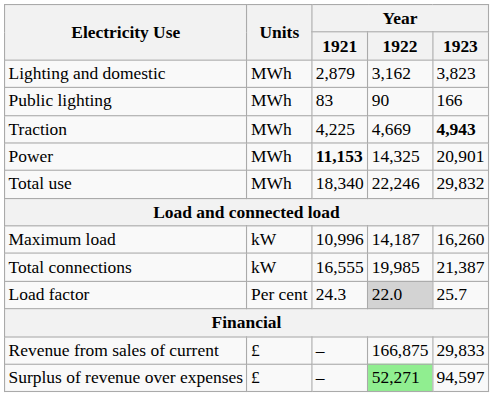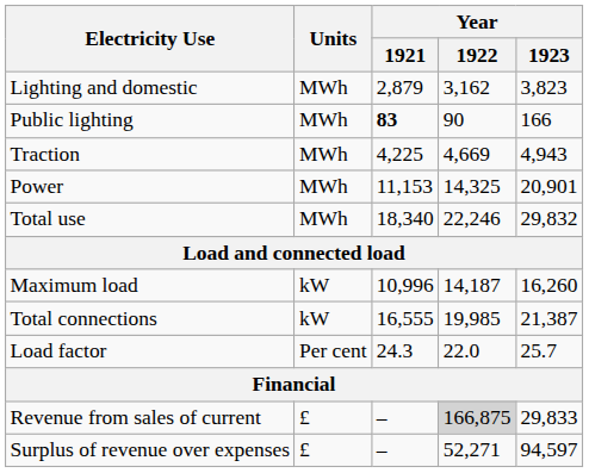Public lighting | Year / 1921: normal -> bold
Traction | Year / 1923: bold -> normal
Power | Year / 1921: bold -> normal
Load factor | Year / 1922: lightgrey background -> no background
Revenue from sales of current | Year / 1922: no background -> lightgrey background
Surplus of revenue over expenses | Year / 1922: lightgreen background -> no background
